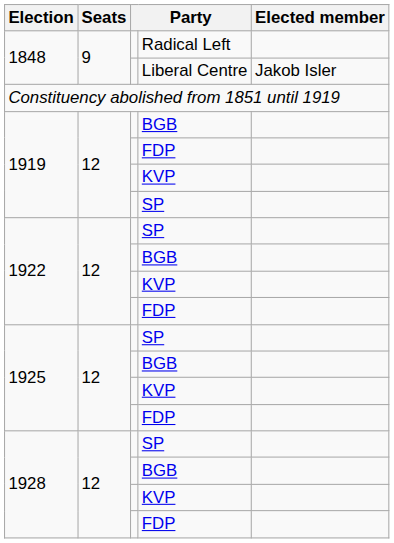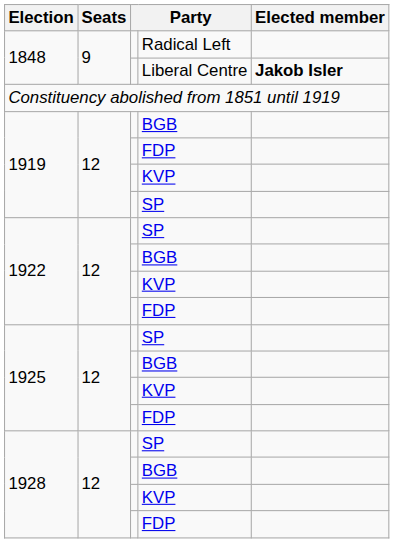Liberal Centre | Elected member: normal -> bold
